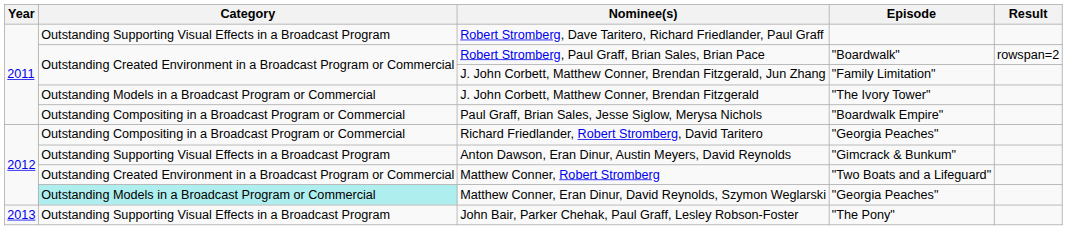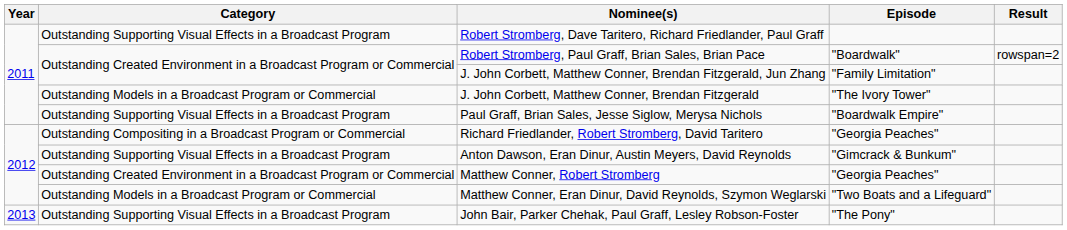Paul Graff, Brian Sales, Jesse Siglow, Merysa Nichols | Category: Outstanding Compositing in a Broadcast Program or Commercial -> Outstanding Supporting Visual Effects in a Broadcast Program
Matthew Conner, Robert Stromberg | Episode: "Two Boats and a Lifeguard" -> "Georgia Peaches"
Matthew Conner, Eran Dinur, David Reynolds, Szymon Weglarski | Category: paleturquoise background -> no background
Matthew Conner, Eran Dinur, David Reynolds, Szymon Weglarski | Episode: "Georgia Peaches" -> "Two Boats and a Lifeguard"
